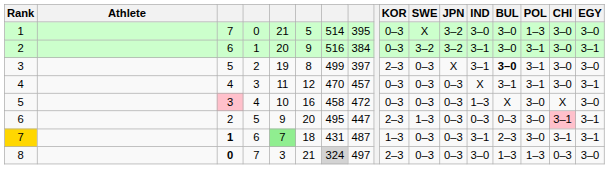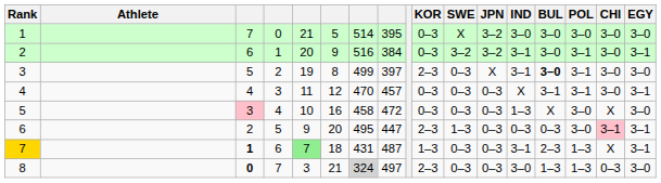row 2 | POL: 1–3 -> 3–0
row 8 | POL: 3–0 -> 1–3
row 8 | CHI: 3–1 -> X
